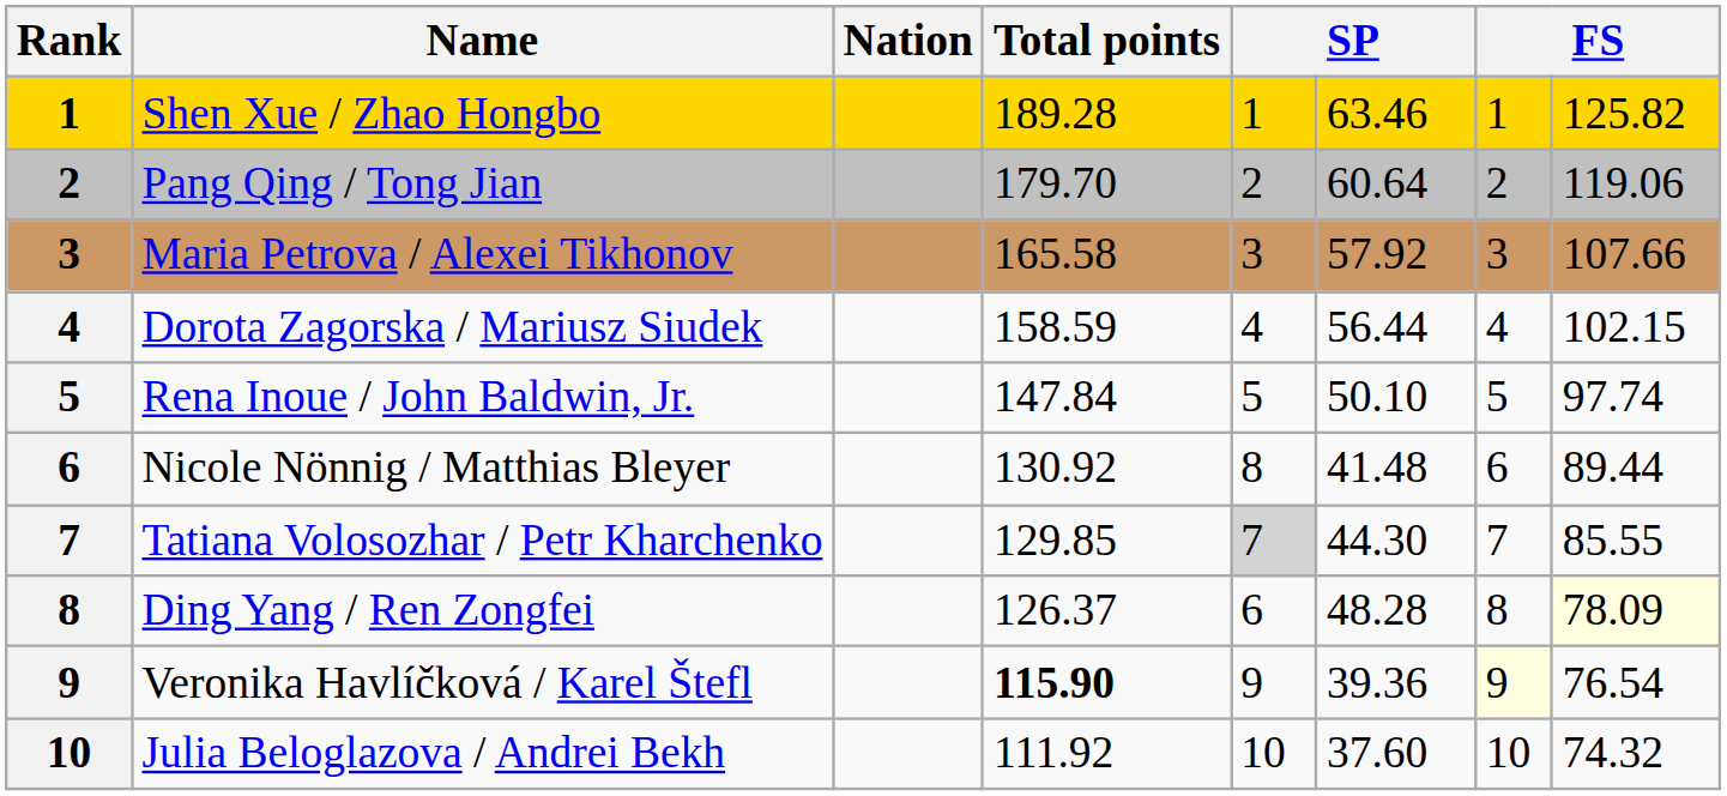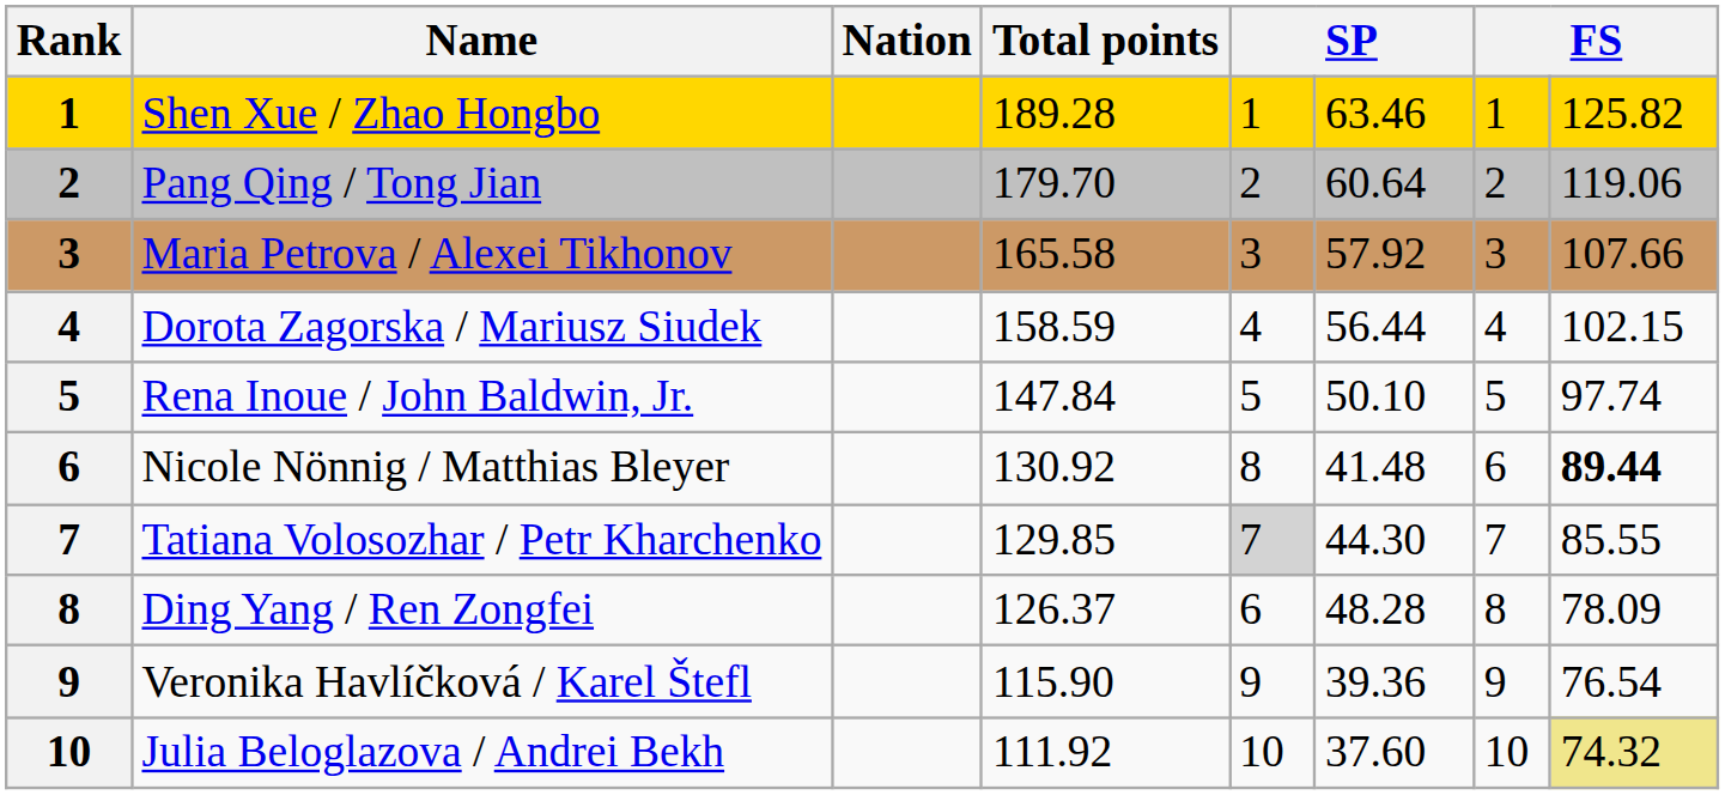Nicole Nönnig / Matthias Bleyer | column 8: normal -> bold
Ding Yang / Ren Zongfei | column 8: lightyellow background -> no background
Veronika Havlíčková / Karel Štefl | Total points: bold -> normal
Veronika Havlíčková / Karel Štefl | column 7: lightyellow background -> no background
Julia Beloglazova / Andrei Bekh | column 8: no background -> khaki background
